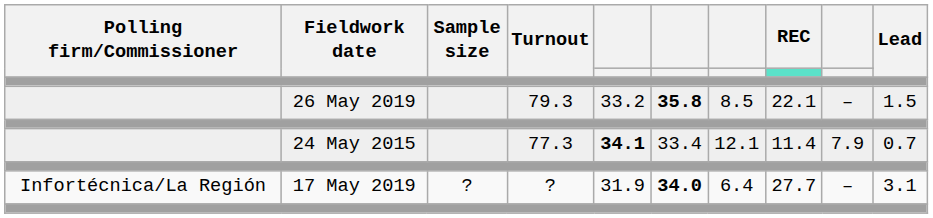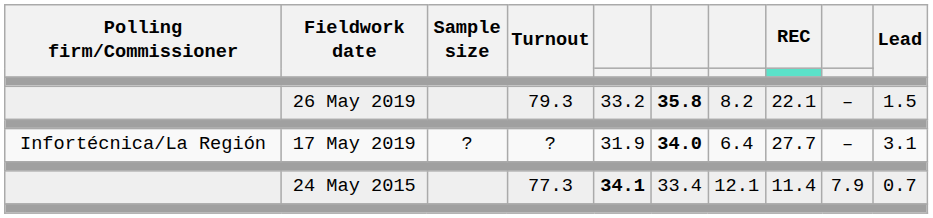26 May 2019 | column 7: 8.5 -> 8.2
rows swapped: 17 May 2019 <-> 24 May 2015
